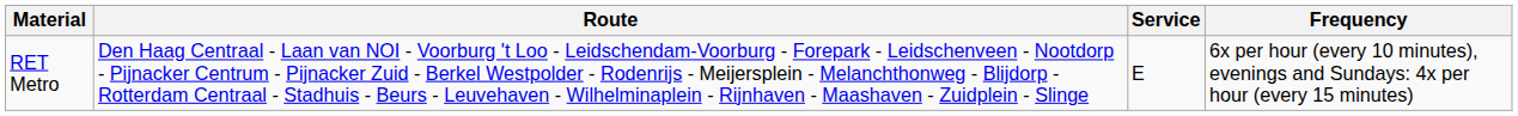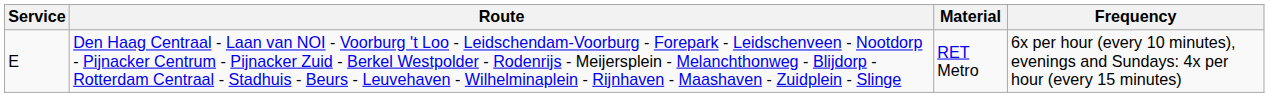columns swapped: Service <-> Material
